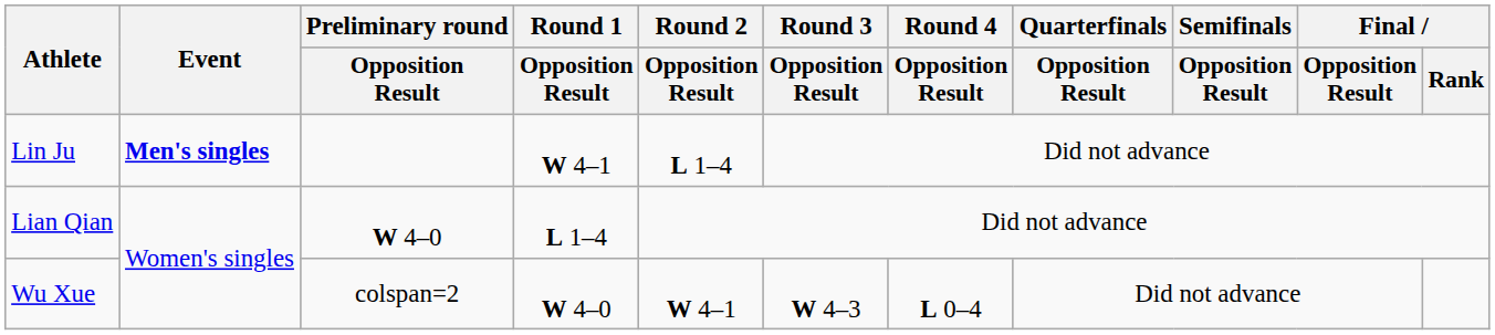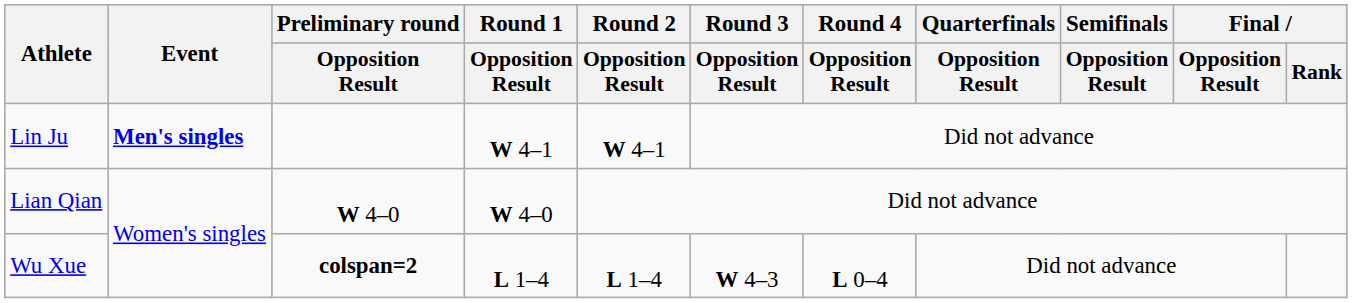Lin Ju | Round 2 / Opposition Result: L 1–4 -> W 4–1
Lian Qian | Round 1 / Opposition Result: L 1–4 -> W 4–0
Wu Xue | Preliminary round / Opposition Result: normal -> bold
Wu Xue | Round 1 / Opposition Result: W 4–0 -> L 1–4
Wu Xue | Round 2 / Opposition Result: W 4–1 -> L 1–4
